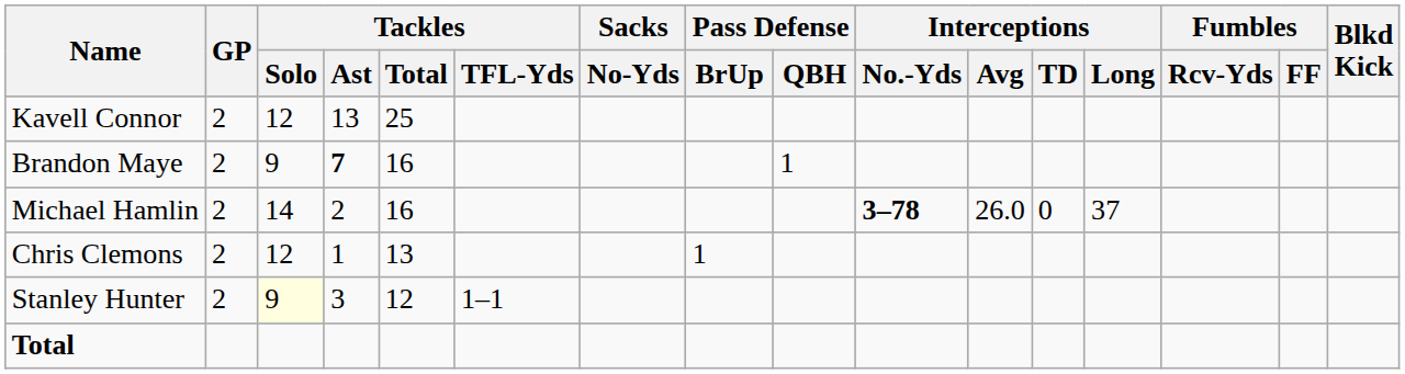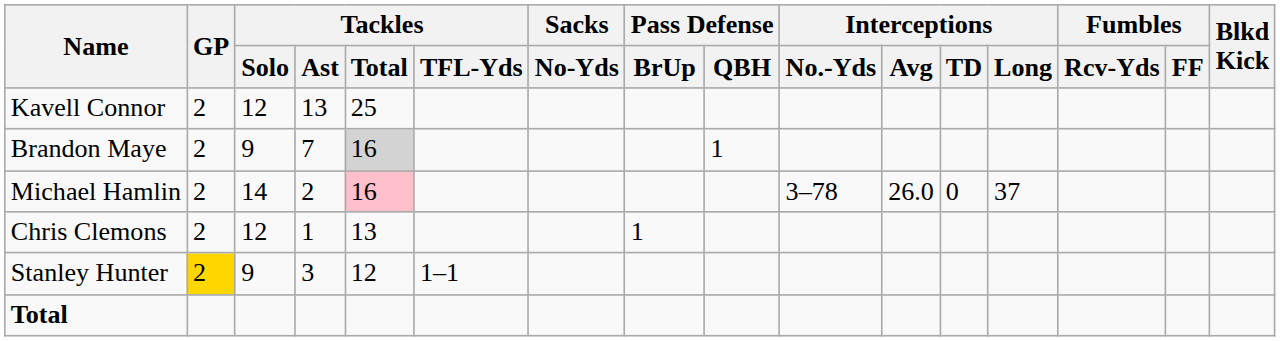Brandon Maye | Tackles / Ast: bold -> normal
Brandon Maye | Tackles / Total: no background -> lightgrey background
Michael Hamlin | Tackles / Total: no background -> pink background
Michael Hamlin | Interceptions / No.-Yds: bold -> normal
Stanley Hunter | GP: no background -> gold background
Stanley Hunter | Tackles / Solo: lightyellow background -> no background
